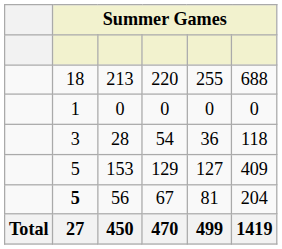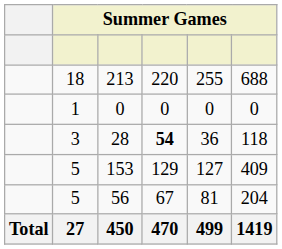28 | column 4: normal -> bold
56 | column 2: bold -> normal
